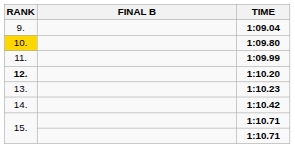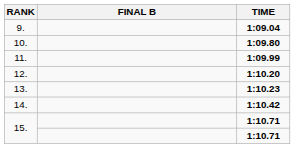10. | RANK: gold background -> no background
12. | RANK: bold -> normal
